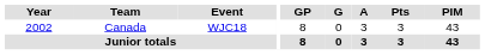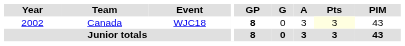Canada | GP: normal -> bold
Canada | Pts: no background -> lightyellow background
